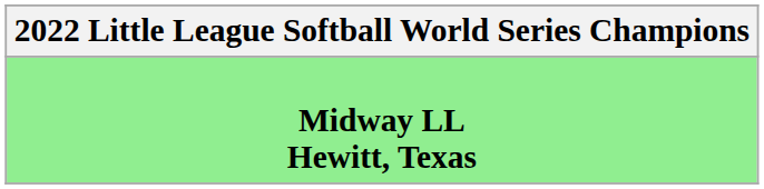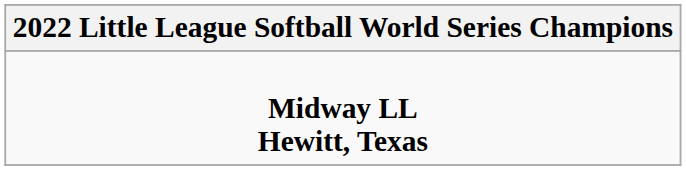row 2 | column 1: lightgreen background -> no background
